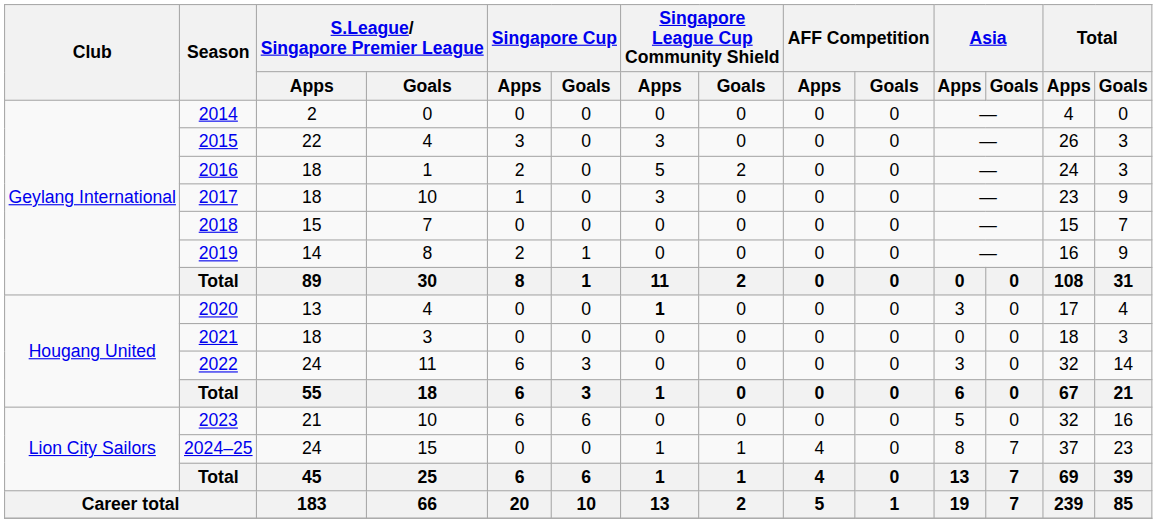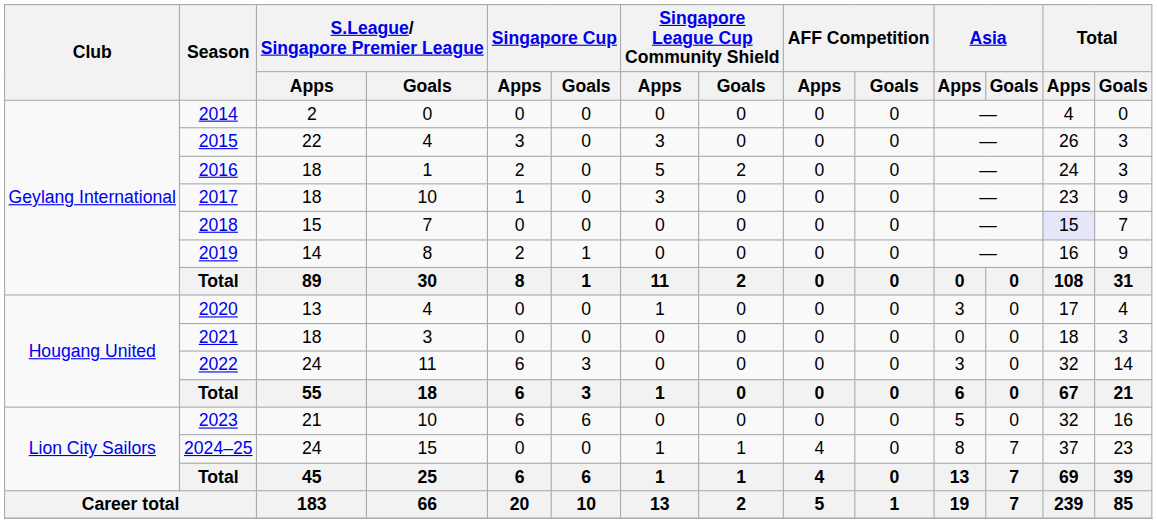2018 | Total / Apps: no background -> lavender background
2020 | Singapore League Cup Community Shield / Apps: bold -> normal
